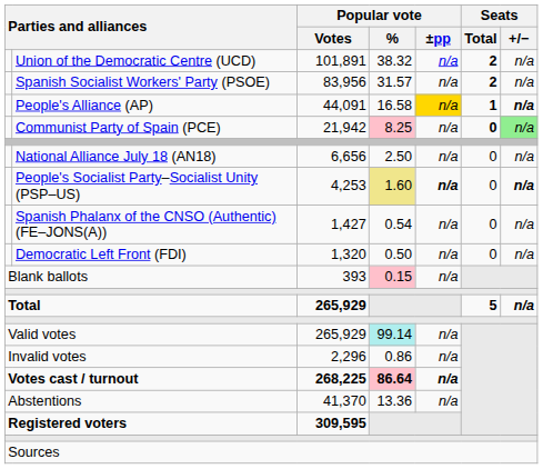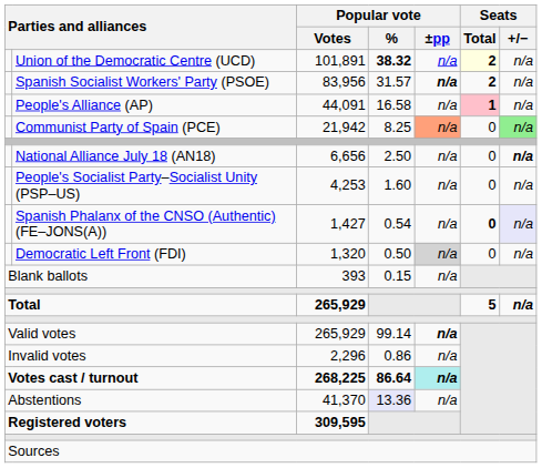Union of the Democratic Centre (UCD) | Popular vote / %: normal -> bold
Union of the Democratic Centre (UCD) | Seats / Total: no background -> lightyellow background
Spanish Socialist Workers' Party (PSOE) | Popular vote / ±pp: normal -> bold
People's Alliance (AP) | Popular vote / ±pp: gold background -> no background
People's Alliance (AP) | Seats / Total: no background -> pink background
People's Alliance (AP) | Seats / +/−: bold -> normal
Communist Party of Spain (PCE) | Popular vote / %: pink background -> no background
Communist Party of Spain (PCE) | Popular vote / ±pp: no background -> lightsalmon background
Communist Party of Spain (PCE) | Seats / Total: bold -> normal
National Alliance July 18 (AN18) | Seats / +/−: normal -> bold
People's Socialist Party–Socialist Unity (PSP–US) | Popular vote / %: khaki background -> no background
People's Socialist Party–Socialist Unity (PSP–US) | Popular vote / ±pp: bold -> normal
People's Socialist Party–Socialist Unity (PSP–US) | Seats / +/−: bold -> normal
Spanish Phalanx of the CNSO (Authentic) (FE–JONS(A)) | Seats / Total: normal -> bold
Spanish Phalanx of the CNSO (Authentic) (FE–JONS(A)) | Seats / +/−: no background -> lavender background
Democratic Left Front (FDI) | Popular vote / ±pp: no background -> lightgrey background
Blank ballots | Popular vote / %: pink background -> no background
Valid votes | Popular vote / %: paleturquoise background -> no background
Valid votes | Popular vote / ±pp: normal -> bold
Votes cast / turnout | Popular vote / %: pink background -> no background
Votes cast / turnout | Popular vote / ±pp: no background -> paleturquoise background
Abstentions | Popular vote / %: no background -> lavender background
